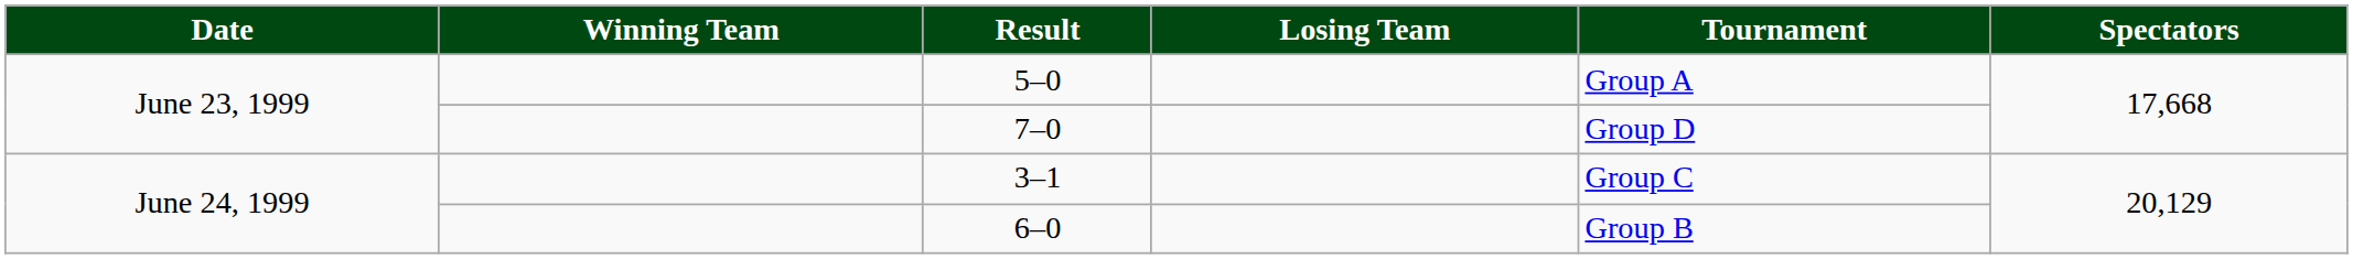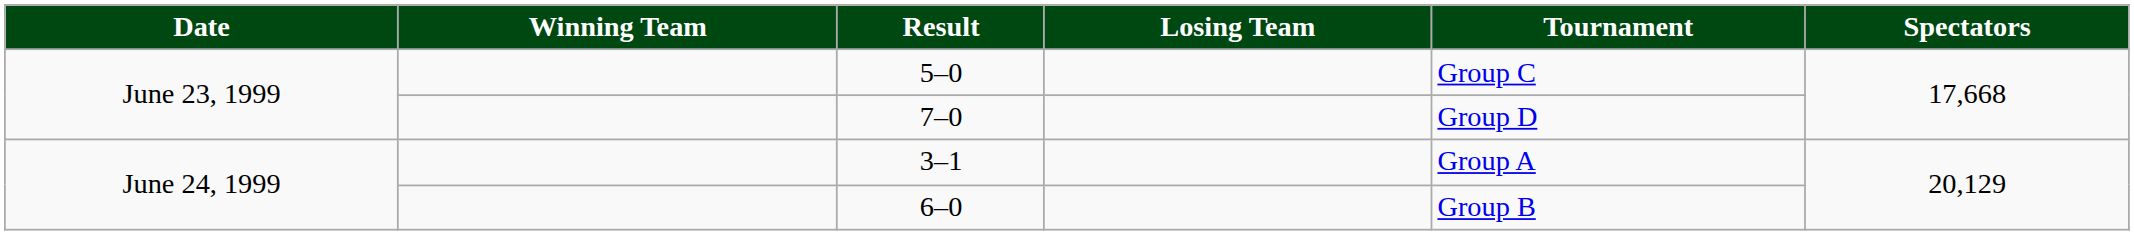5–0 | Tournament: Group A -> Group C
3–1 | Tournament: Group C -> Group A
